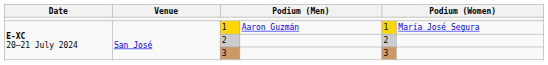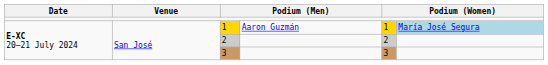row 3 | column 6: no background -> lightblue background
